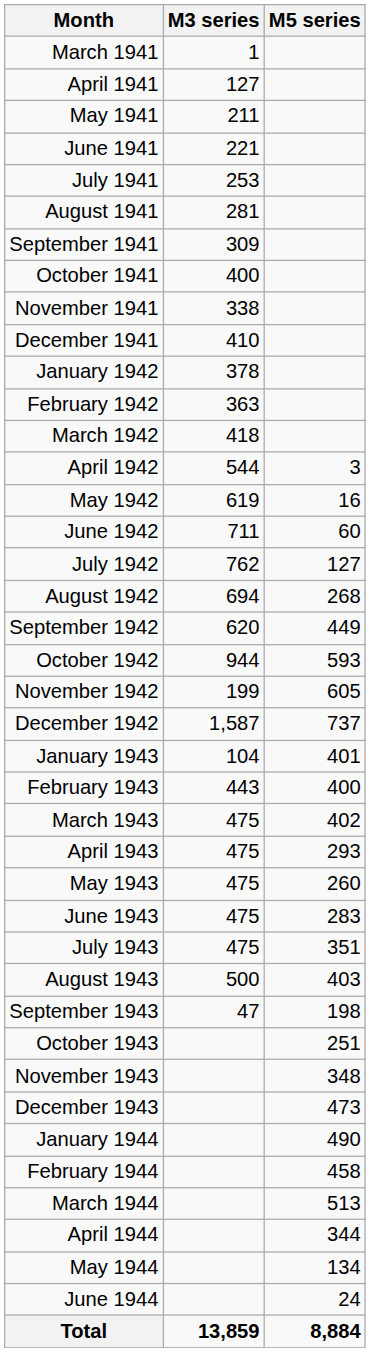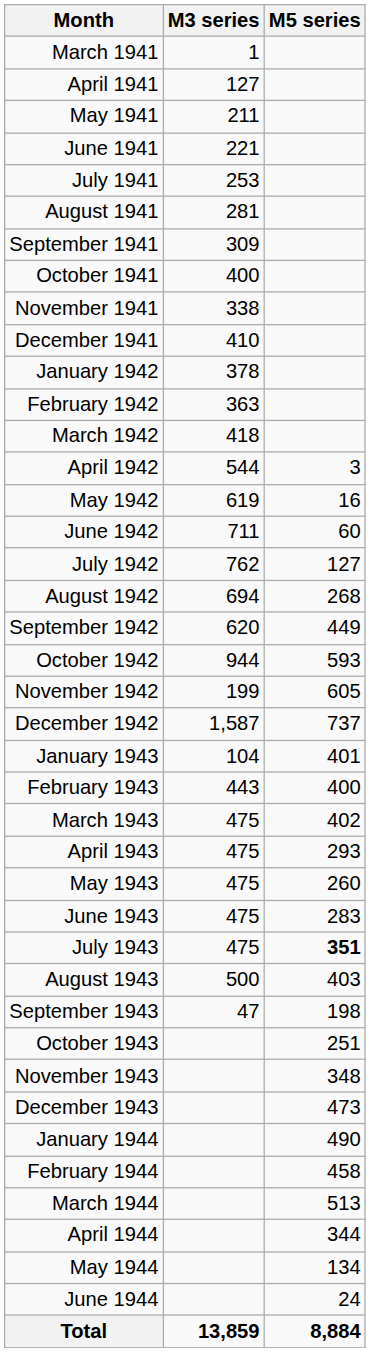July 1943 | M5 series: normal -> bold
